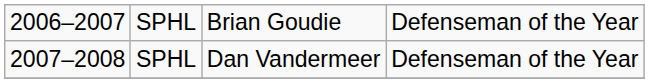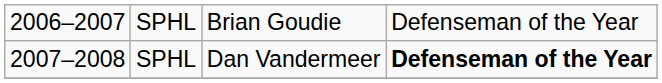SPHL / Dan Vandermeer | column 4: normal -> bold
